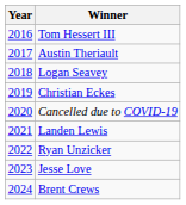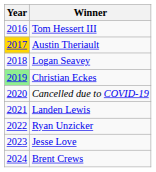Austin Theriault | Year: no background -> gold background
Christian Eckes | Year: no background -> lightgreen background
